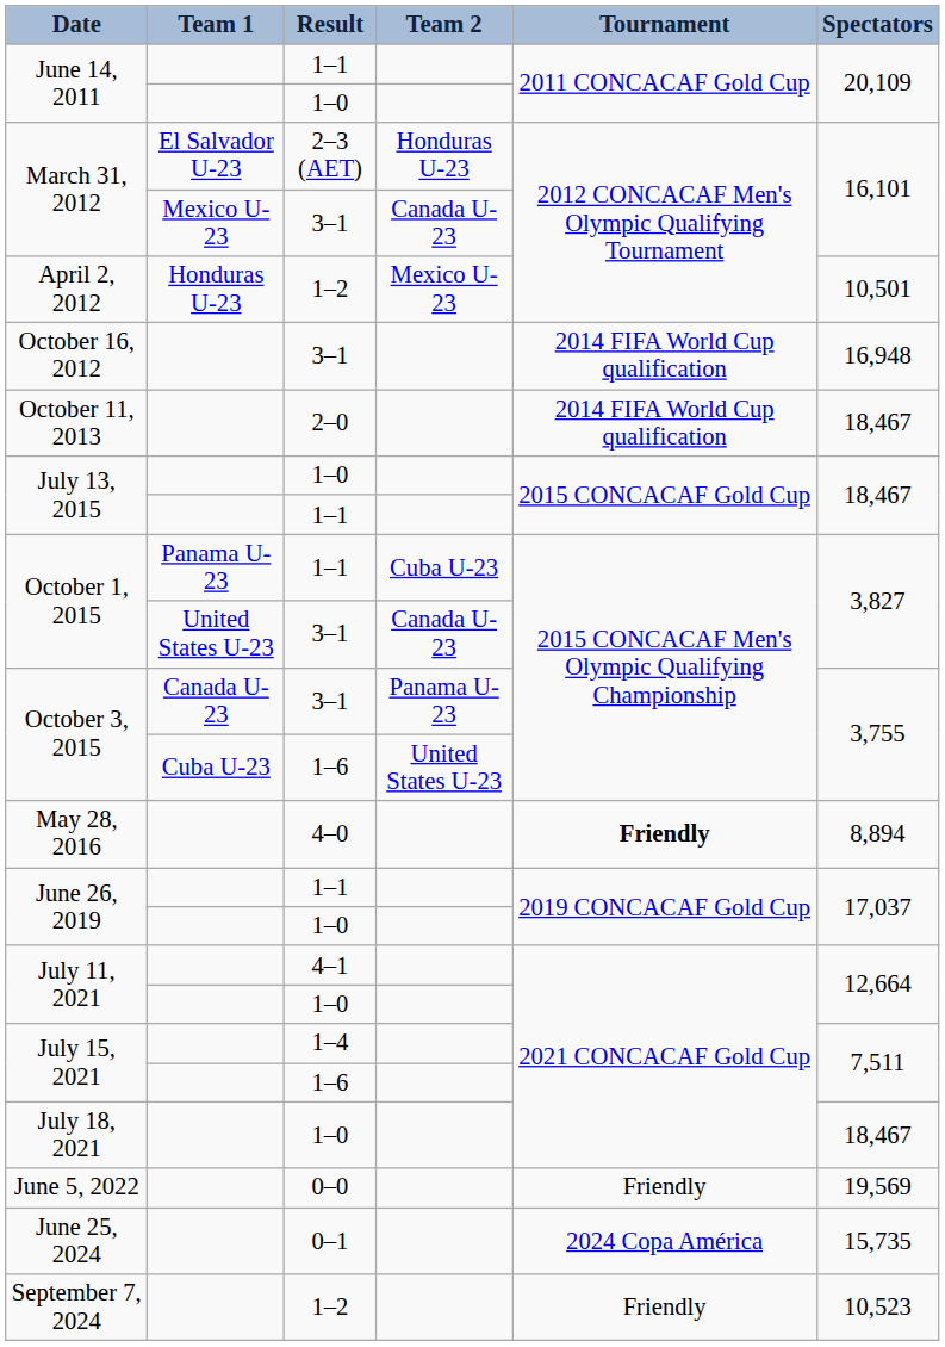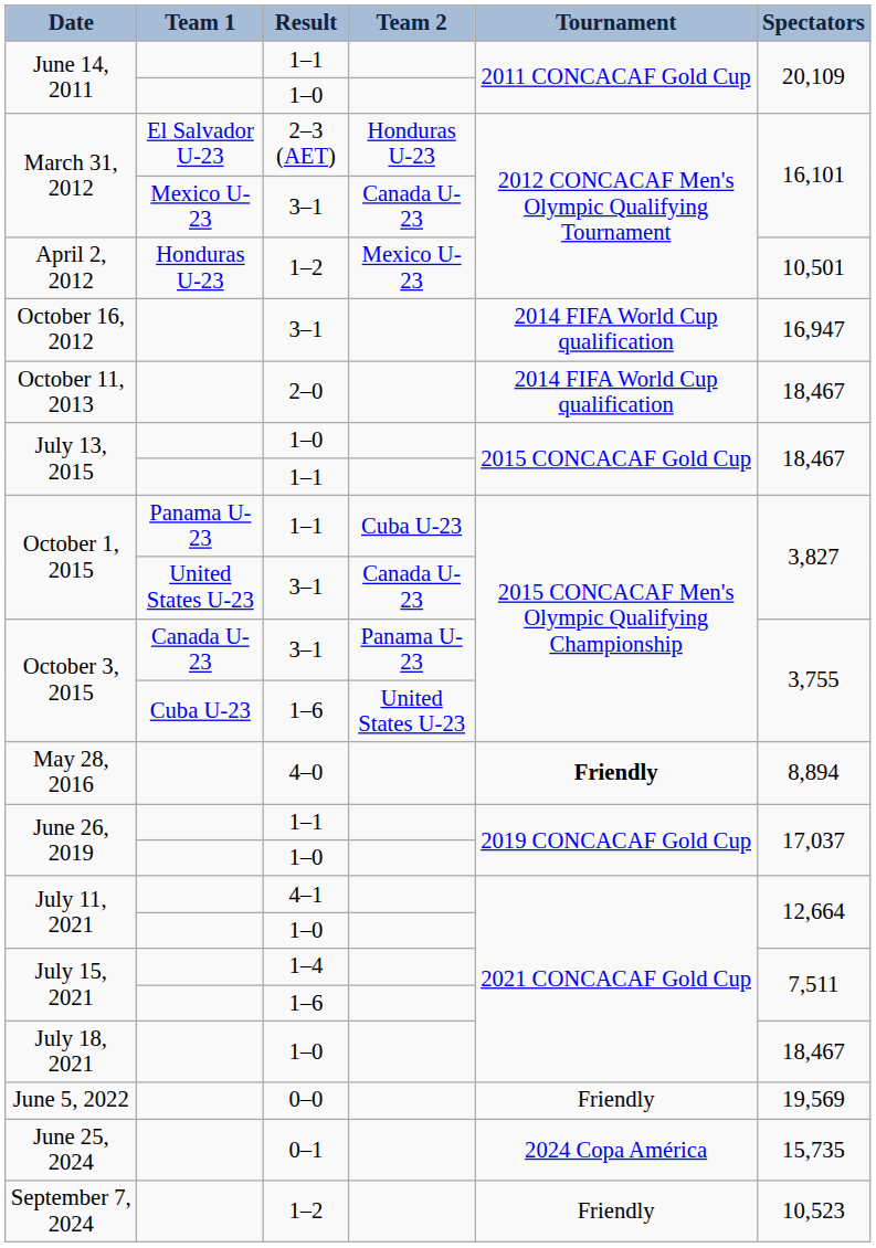October 16, 2012 | Spectators: 16,948 -> 16,947
